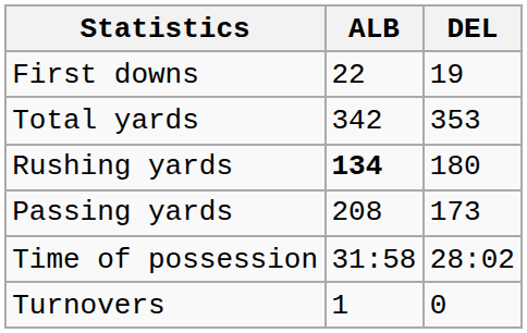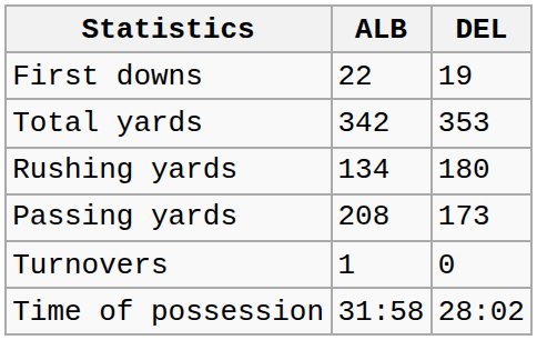Rushing yards | ALB: bold -> normal
rows swapped: Turnovers <-> Time of possession
